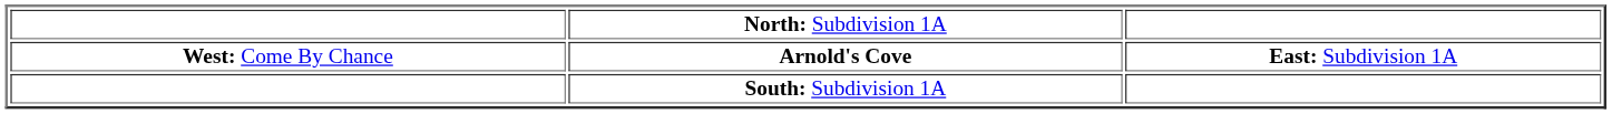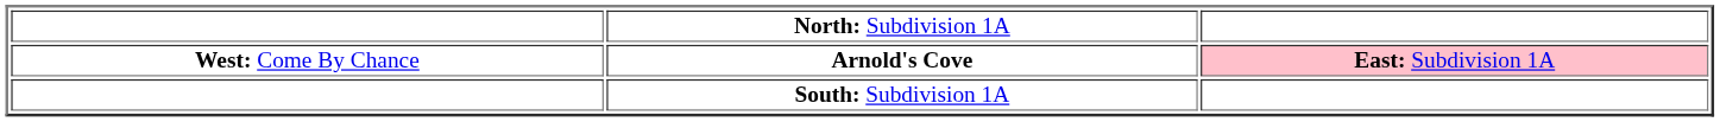West: Come By Chance | column 3: no background -> pink background
